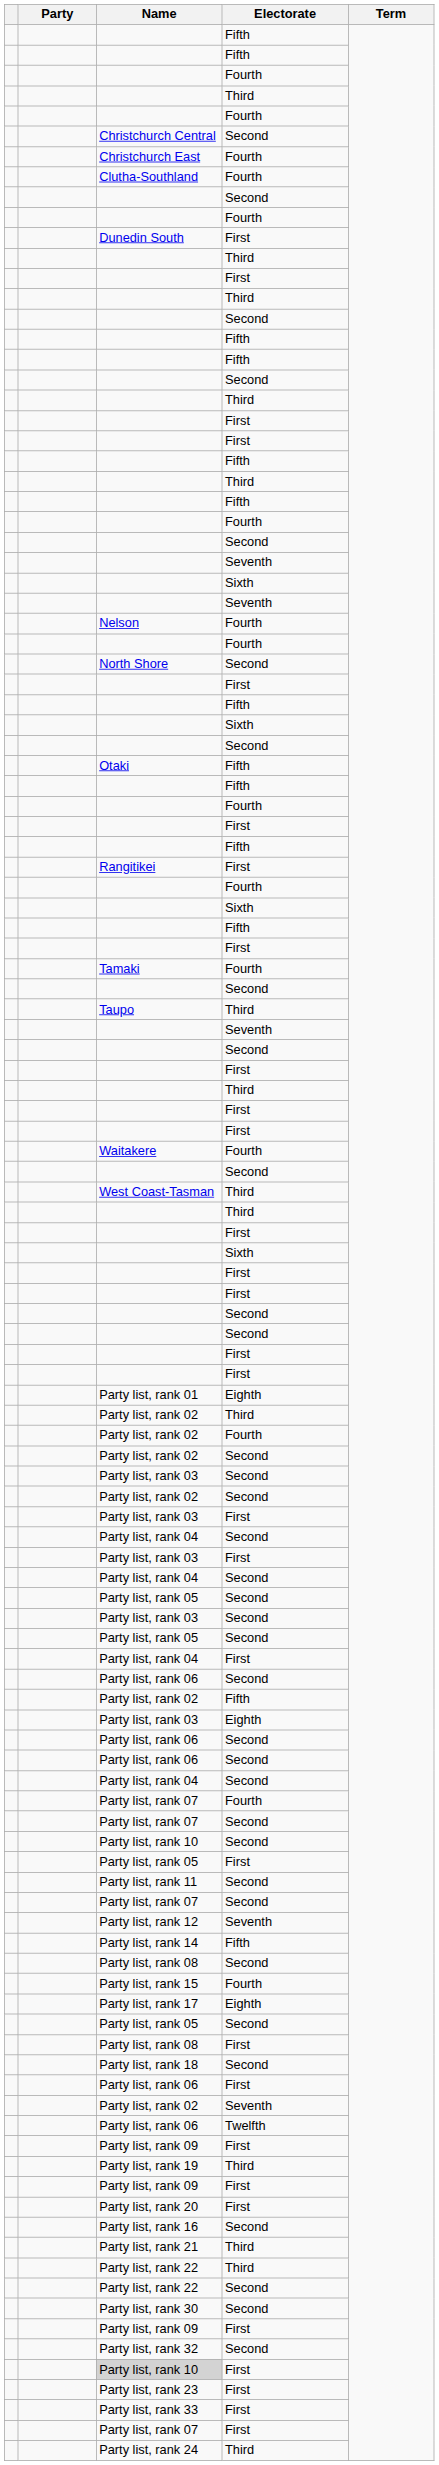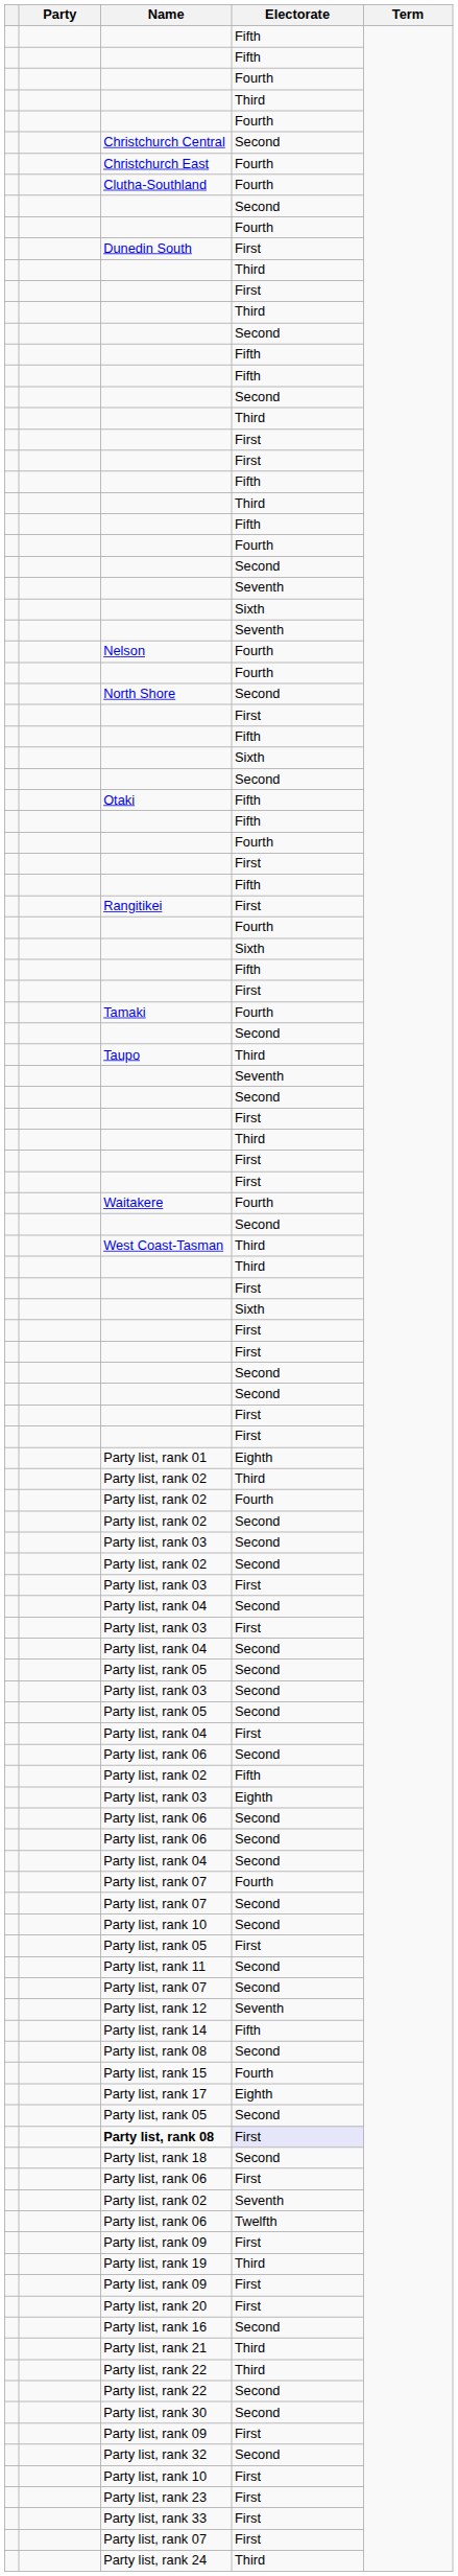Party list, rank 08 / First | Name: normal -> bold
Party list, rank 08 / First | Electorate: no background -> lavender background
Party list, rank 10 / First | Name: lightgrey background -> no background
